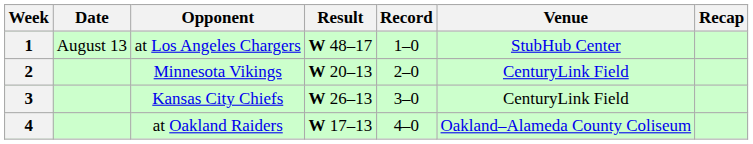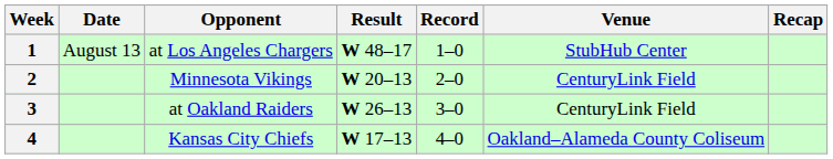3 | Opponent: Kansas City Chiefs -> at Oakland Raiders
4 | Opponent: at Oakland Raiders -> Kansas City Chiefs
